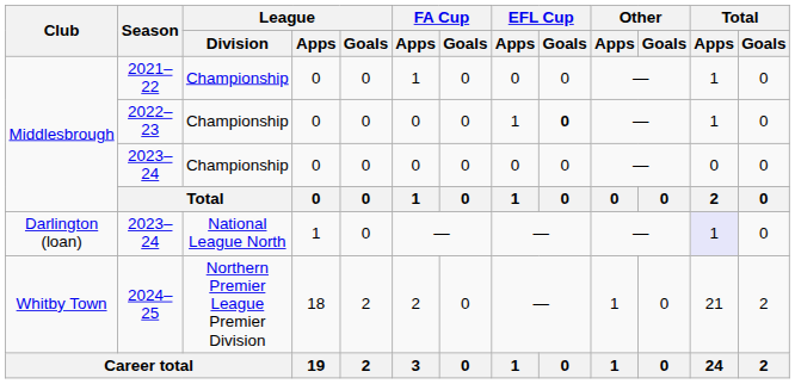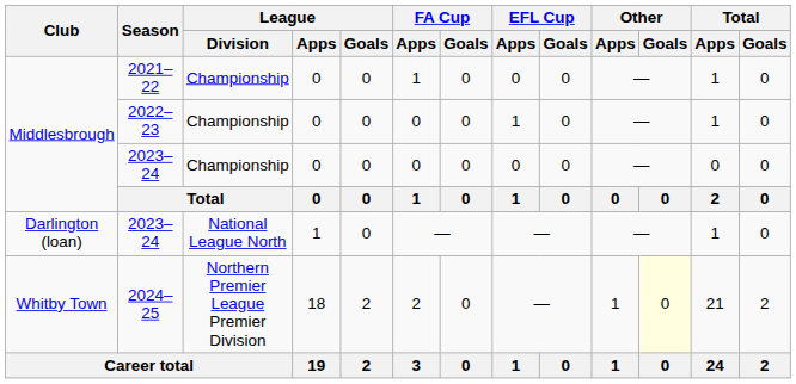2022–23 | EFL Cup / Goals: bold -> normal
Darlington (loan) / 2023–24 | Total / Apps: lavender background -> no background
2024–25 | Other / Goals: no background -> lightyellow background
